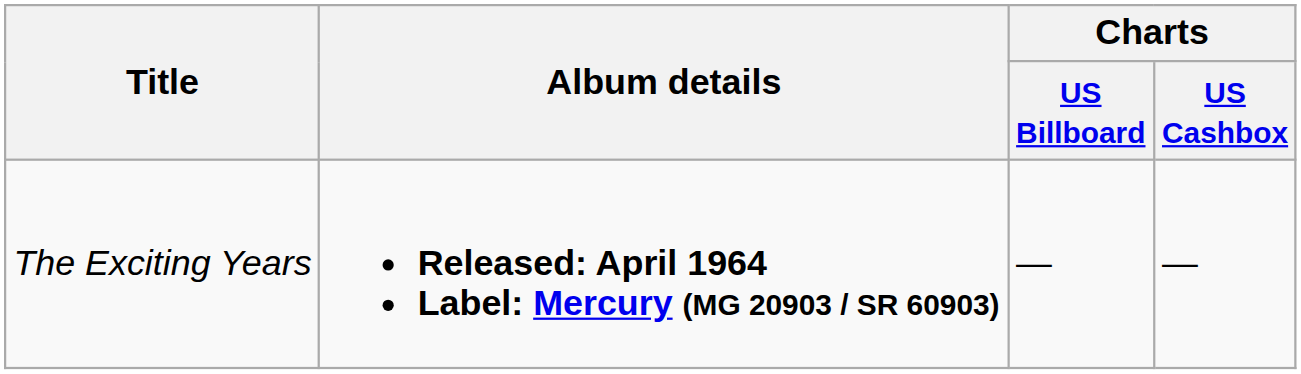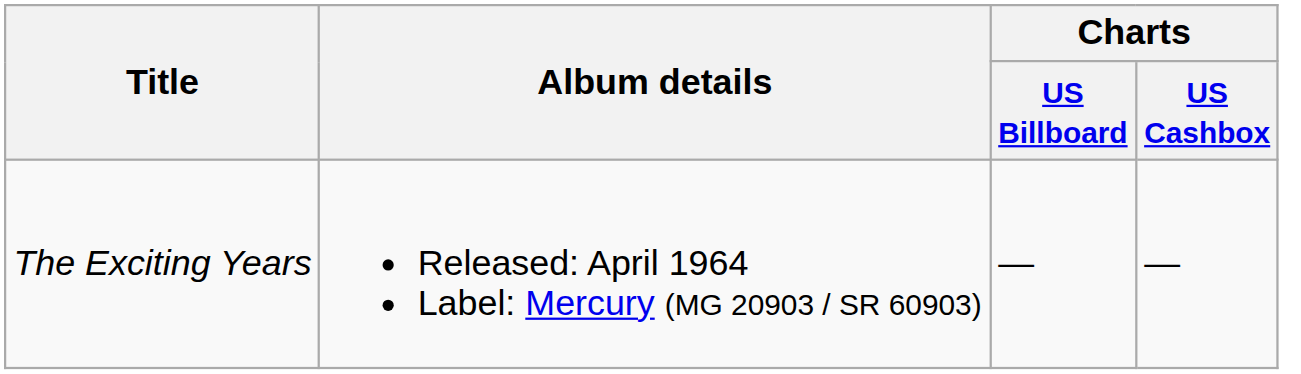The Exciting Years | Album details: bold -> normal
